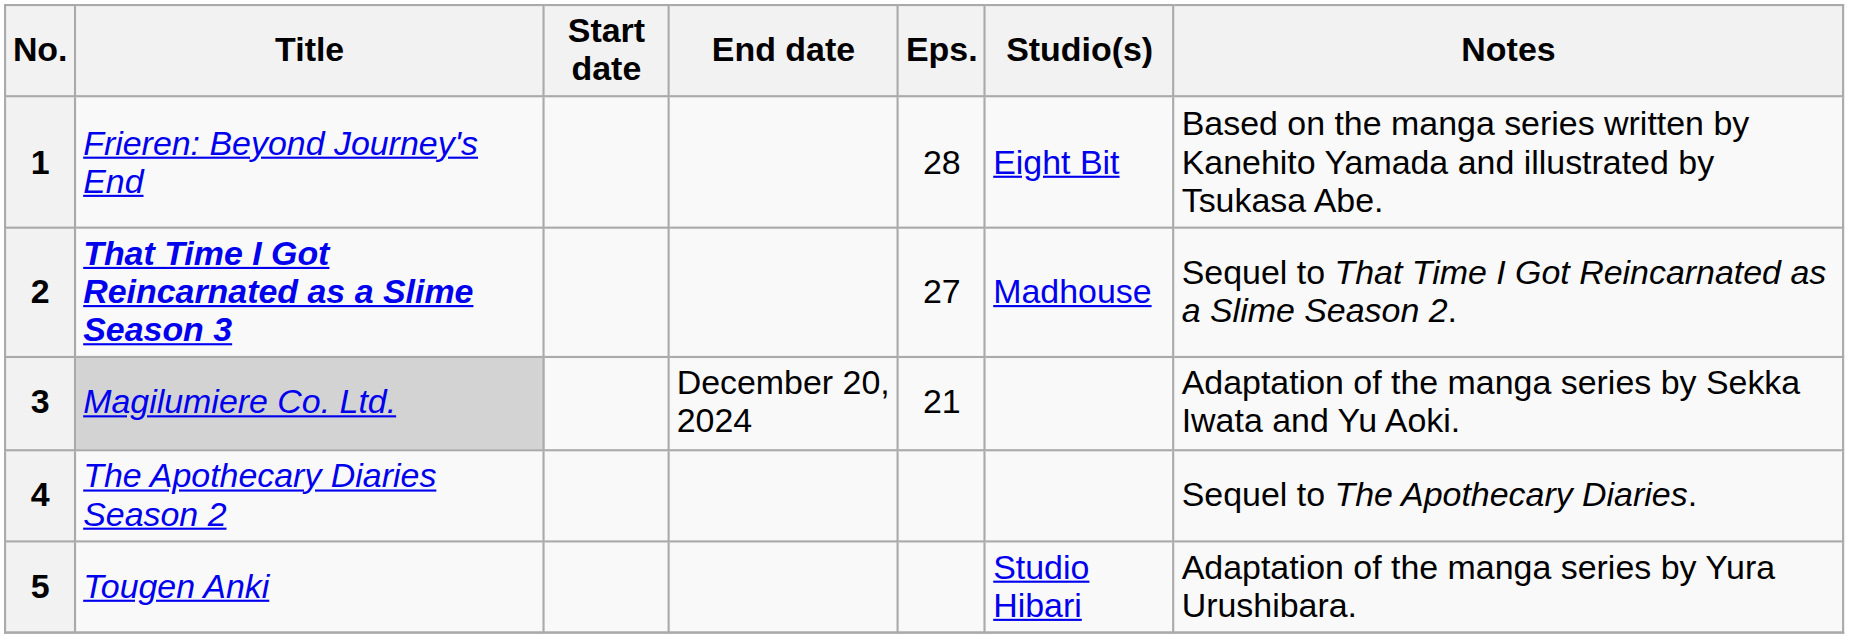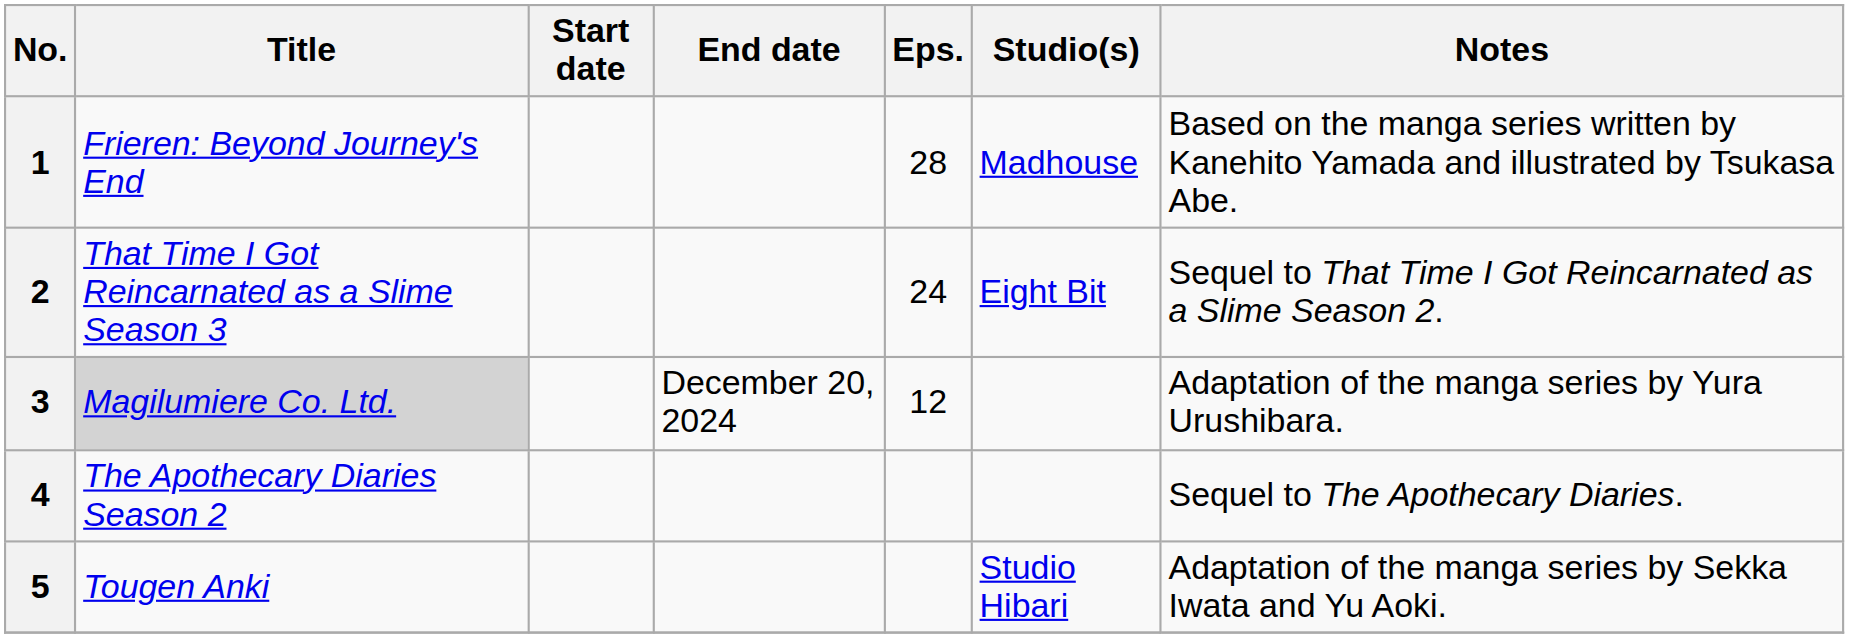1 | Studio(s): Eight Bit -> Madhouse
2 | Title: bold -> normal
2 | Eps.: 27 -> 24
2 | Studio(s): Madhouse -> Eight Bit
3 | Eps.: 21 -> 12
3 | Notes: Adaptation of the manga series by Sekka Iwata and Yu Aoki. -> Adaptation of the manga series by Yura Urushibara.
5 | Notes: Adaptation of the manga series by Yura Urushibara. -> Adaptation of the manga series by Sekka Iwata and Yu Aoki.
